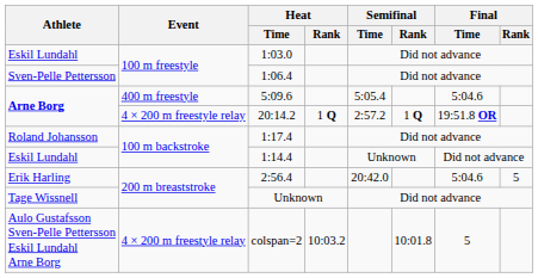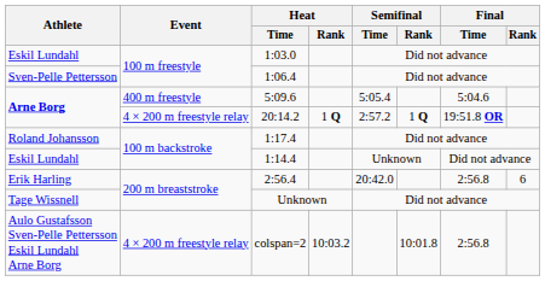2:56.4 | Final / Time: 5:04.6 -> 2:56.8
2:56.4 | Final / Rank: 5 -> 6
colspan=2 | Final / Time: 5 -> 2:56.8
